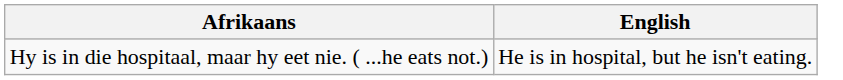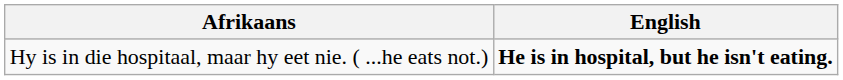Hy is in die hospitaal, maar hy eet nie. ( ...he eats not.) | English: normal -> bold
